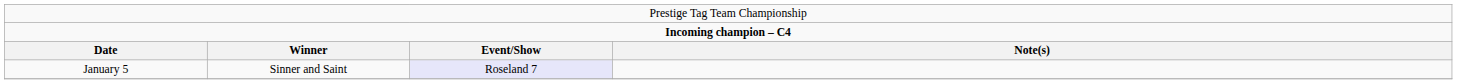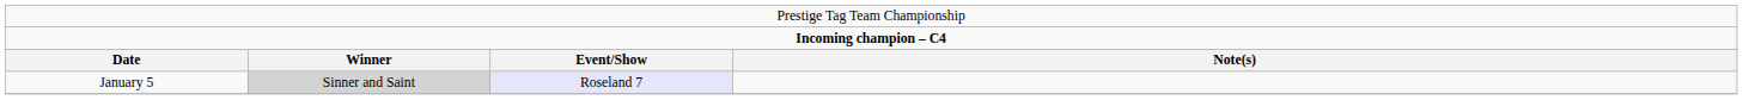January 5 | column 2: no background -> lightgrey background
